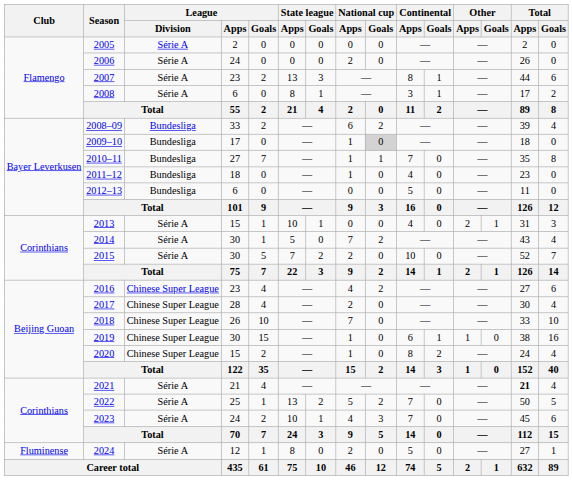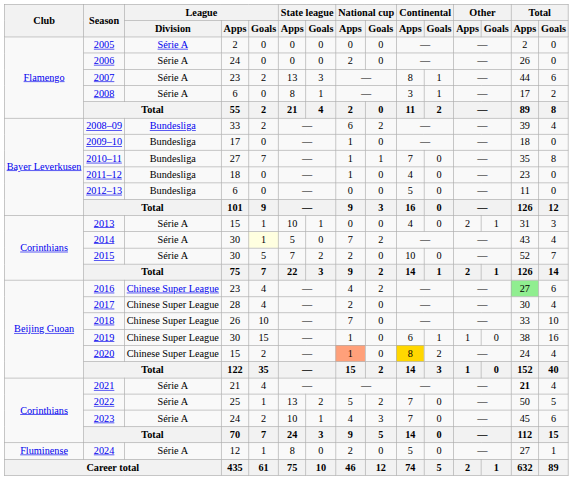2009–10 | National cup / Goals: lightgrey background -> no background
2014 | League / Goals: no background -> lightyellow background
2016 | Total / Apps: no background -> lightgreen background
2020 | National cup / Apps: no background -> lightsalmon background
2020 | Continental / Apps: no background -> gold background
